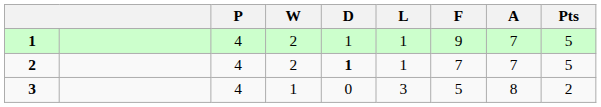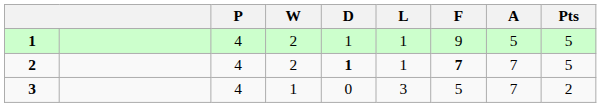row 2 | A: 7 -> 5
row 3 | F: normal -> bold
row 4 | A: 8 -> 7
